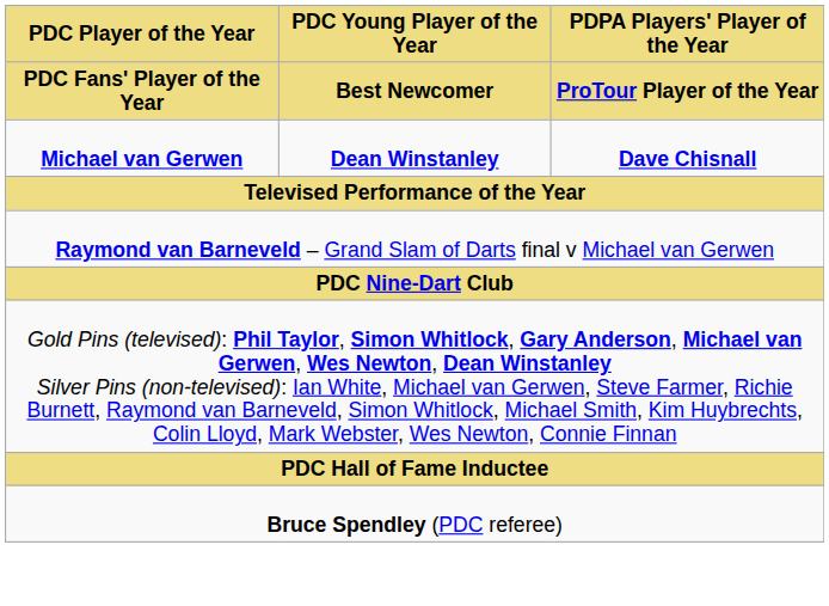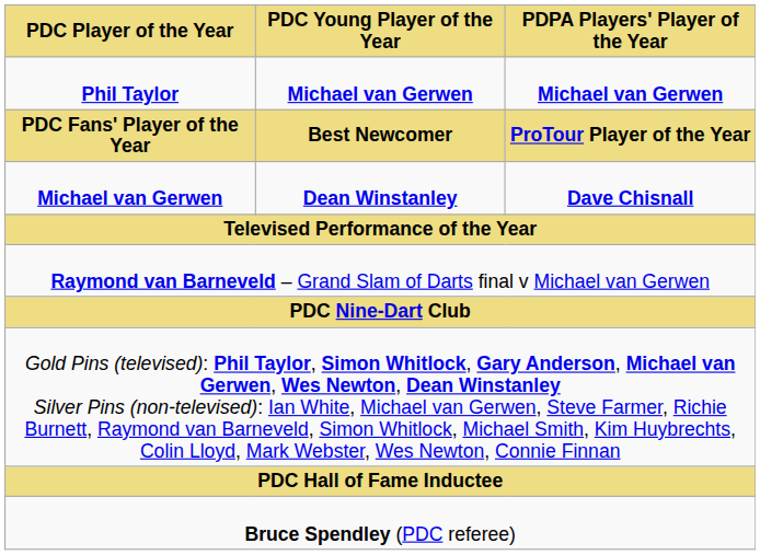+ row: Phil Taylor | Michael van Gerwen | Michael van Gerwen
